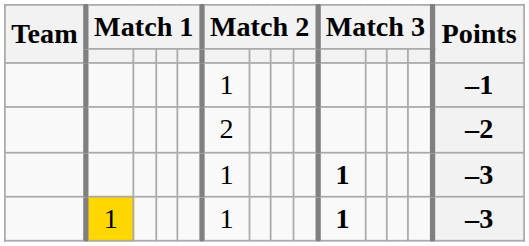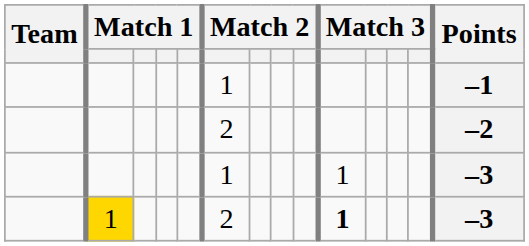row 5 | column 10: bold -> normal
row 6 | column 6: 1 -> 2
